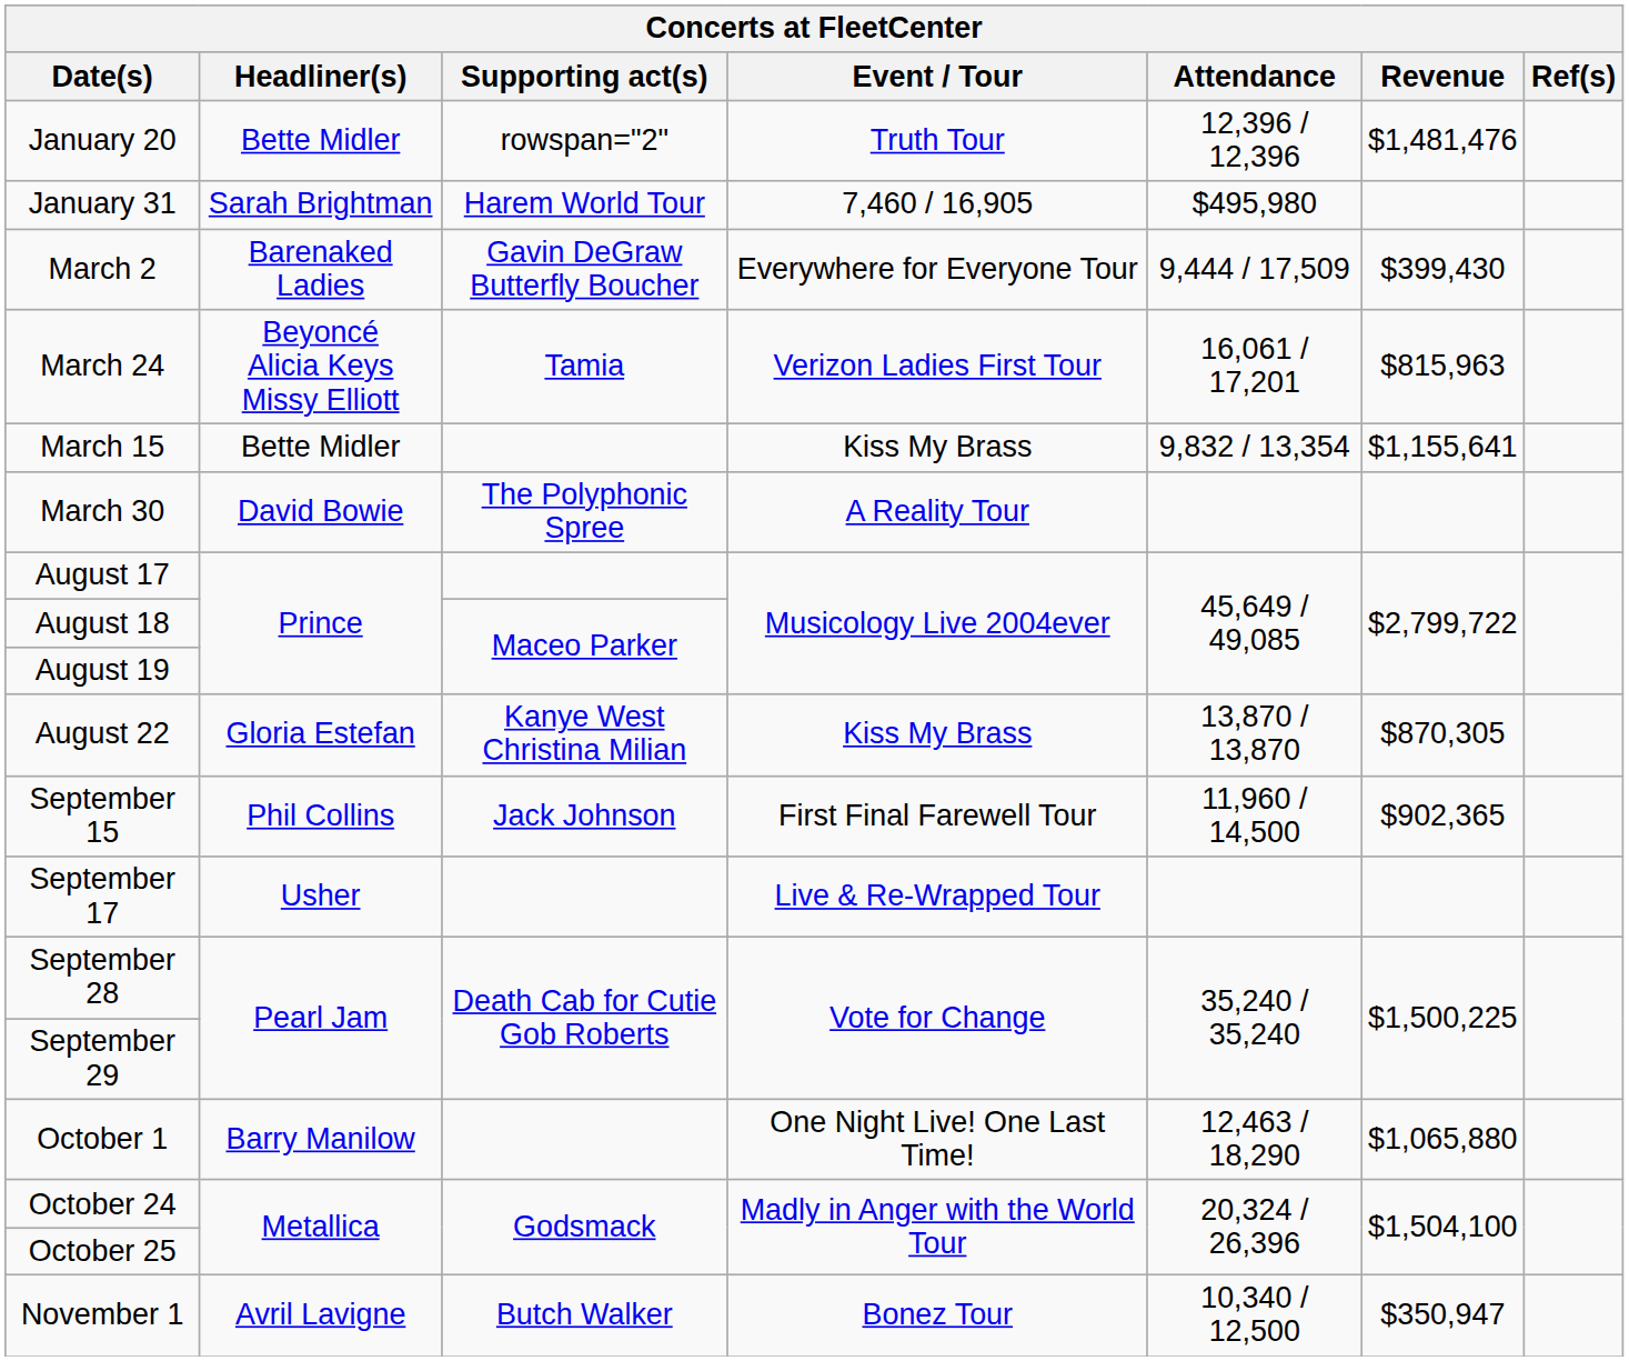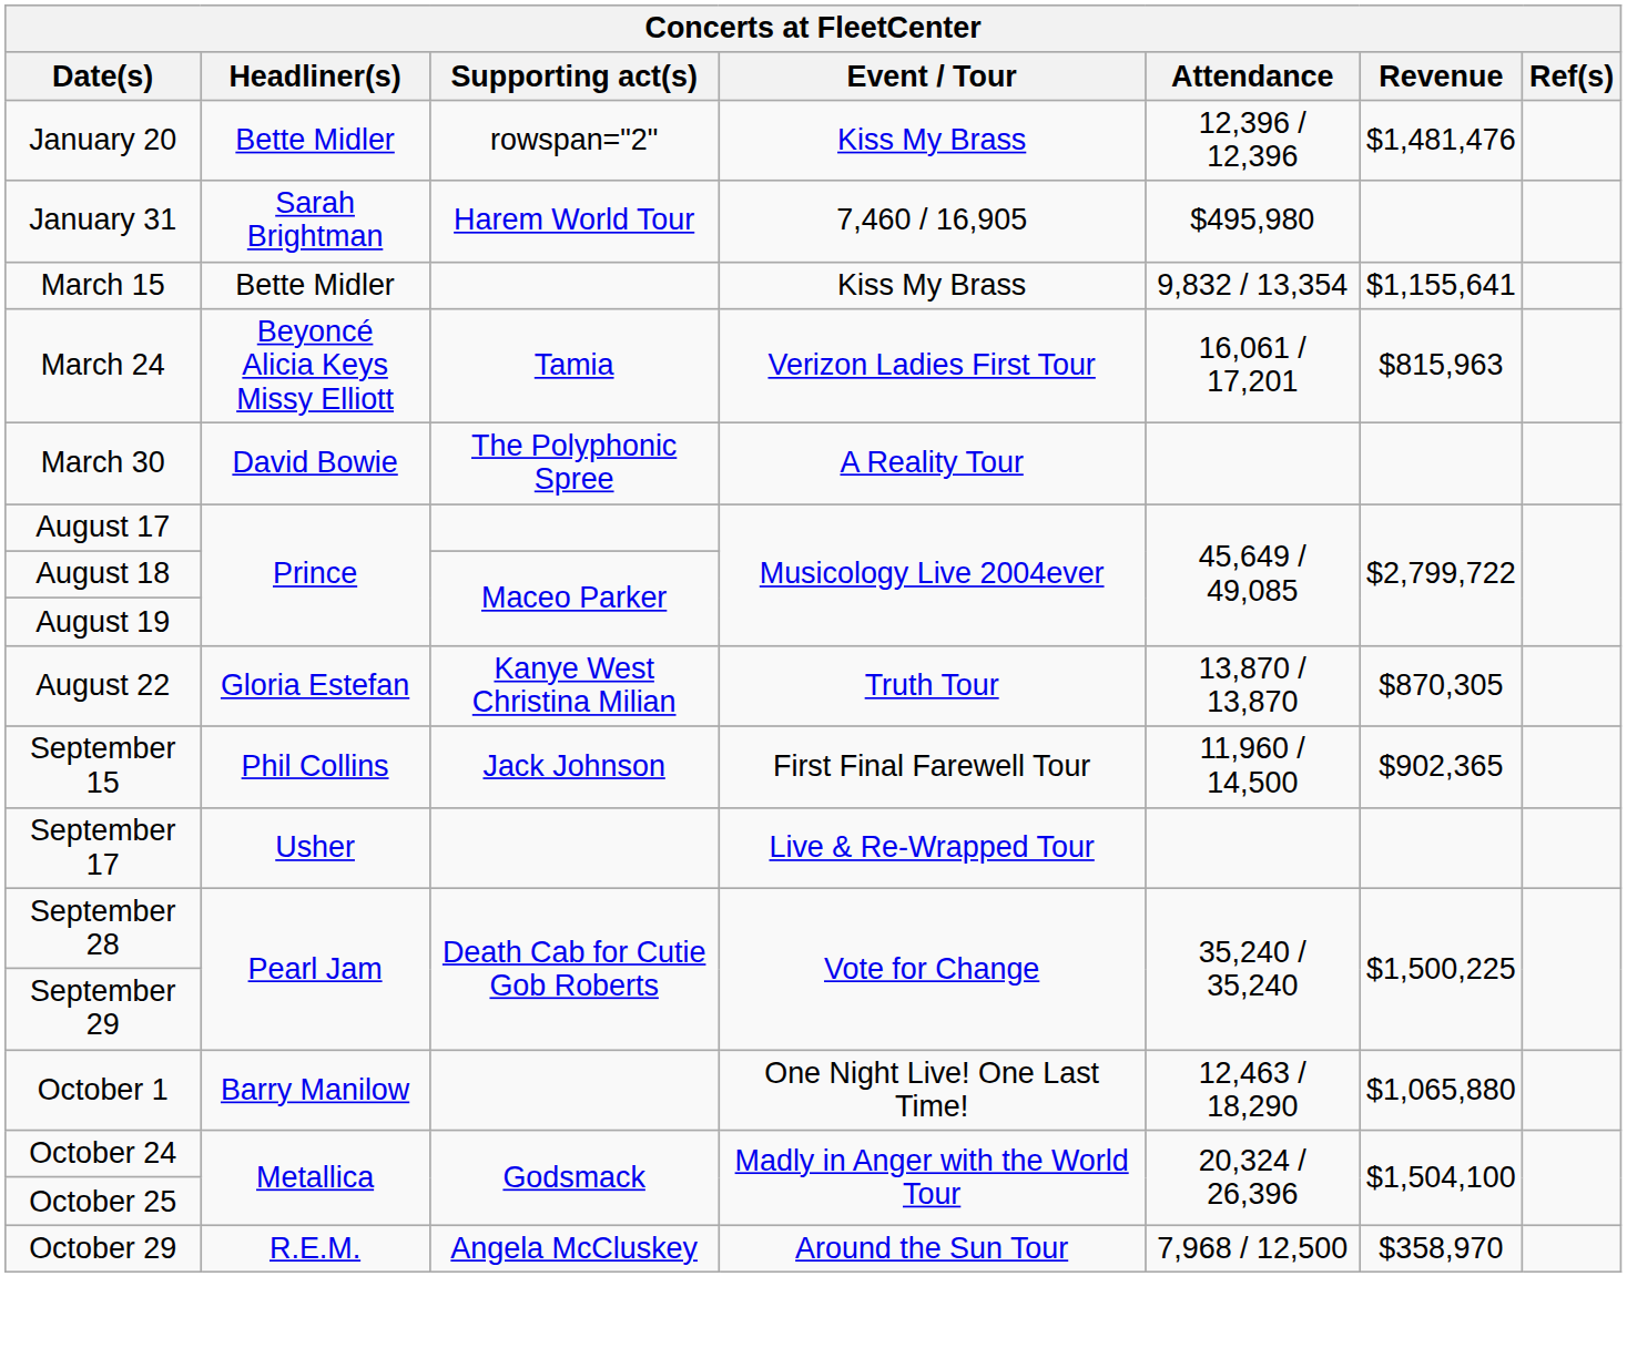January 20 | Event / Tour: Truth Tour -> Kiss My Brass
- row: March 2 | Barenaked Ladies | Gavin DeGraw Butterfly Boucher | Everywhere for Everyone Tour | 9,444 / 17,509 | $399,430
rows swapped: March 15 <-> March 24
August 22 | Event / Tour: Kiss My Brass -> Truth Tour
+ row: October 29 | R.E.M. | Angela McCluskey | Around the Sun Tour | 7,968 / 12,500 | $358,970
- row: November 1 | Avril Lavigne | Butch Walker | Bonez Tour | 10,340 / 12,500 | $350,947
